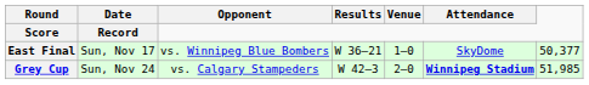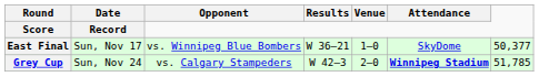Grey Cup | column 7: 51,985 -> 51,785
